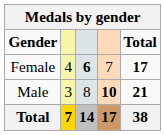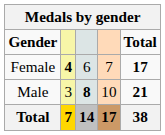Female | column 2: normal -> bold
Female | column 3: bold -> normal
Male | column 3: normal -> bold
Male | column 4: bold -> normal
